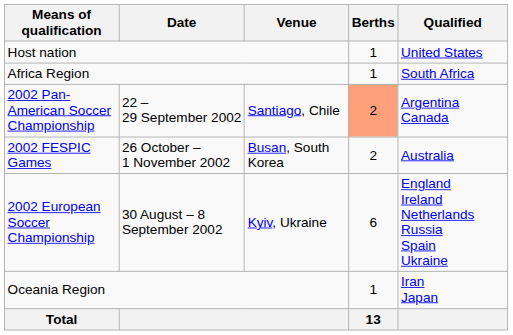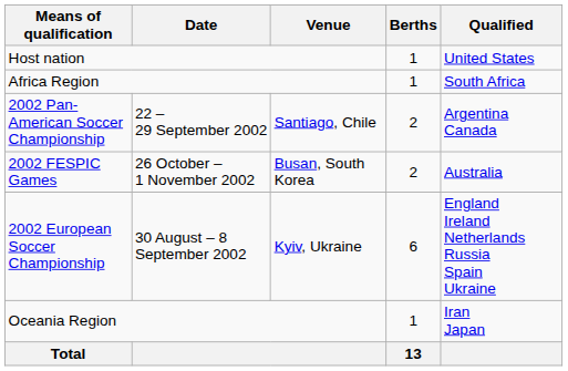2002 Pan-American Soccer Championship | Berths: lightsalmon background -> no background
